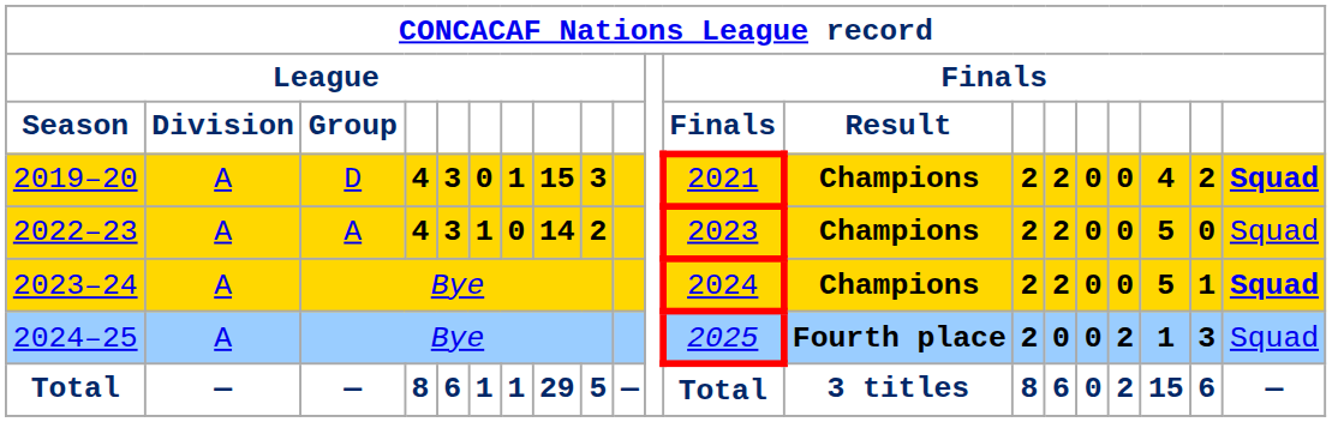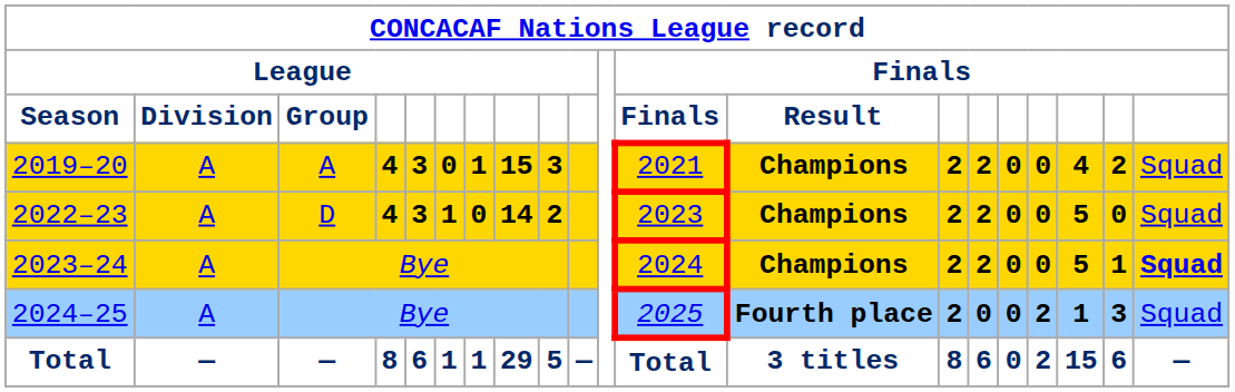2019–20 | League / Group: D -> A
2019–20 | column 20: bold -> normal
2022–23 | League / Group: A -> D
